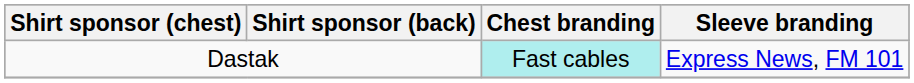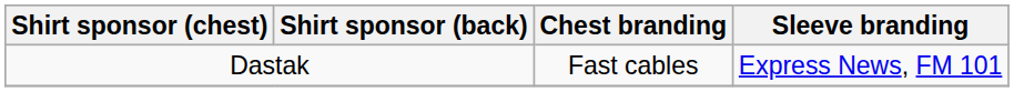Dastak | Chest branding: paleturquoise background -> no background
